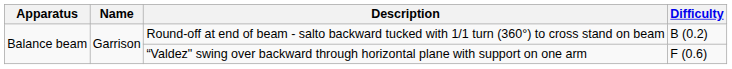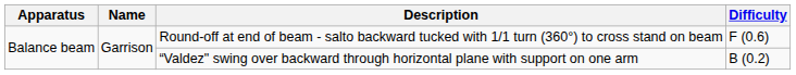row 2 | Difficulty: B (0.2) -> F (0.6)
row 3 | Difficulty: F (0.6) -> B (0.2)
